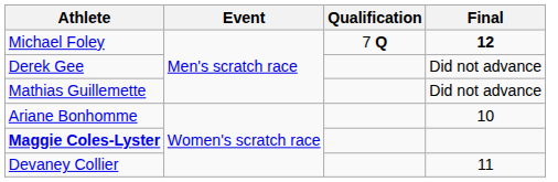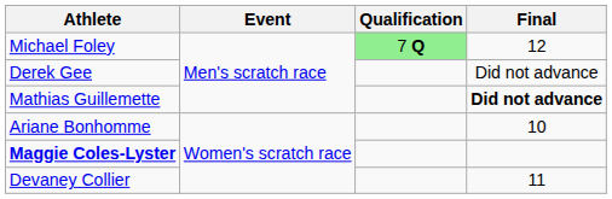Michael Foley | Qualification: no background -> lightgreen background
Michael Foley | Final: bold -> normal
Mathias Guillemette | Final: normal -> bold
